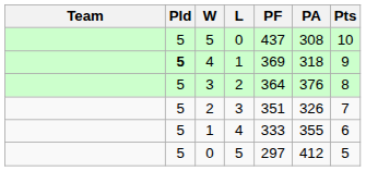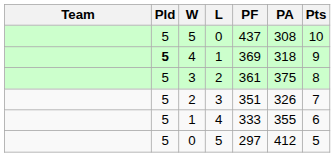row 4 | PF: 364 -> 361
row 4 | PA: 376 -> 375
